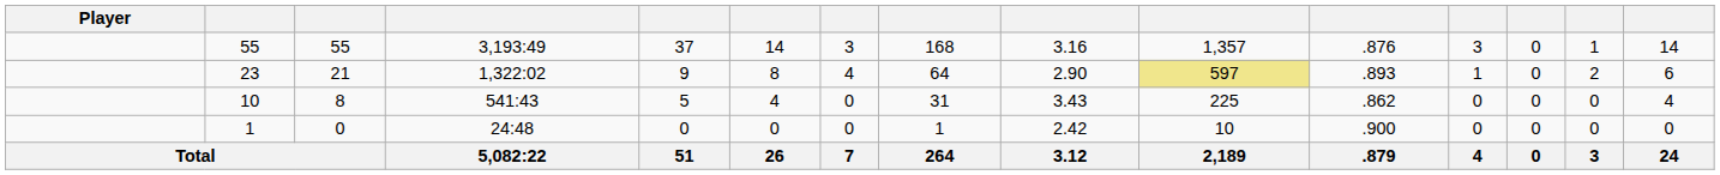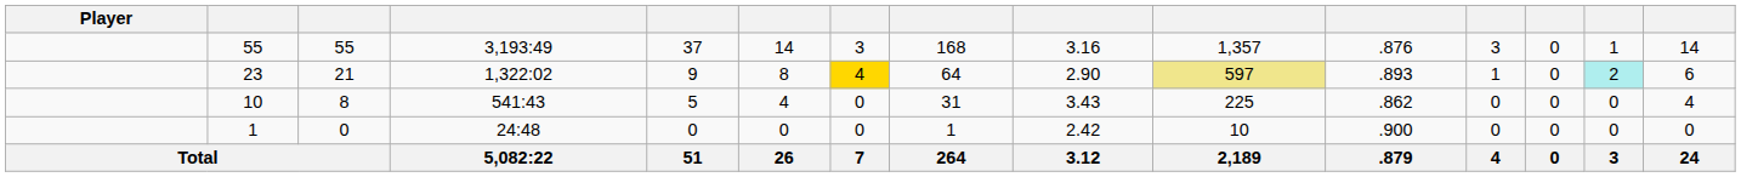23 | column 7: no background -> gold background
23 | column 14: no background -> paleturquoise background
